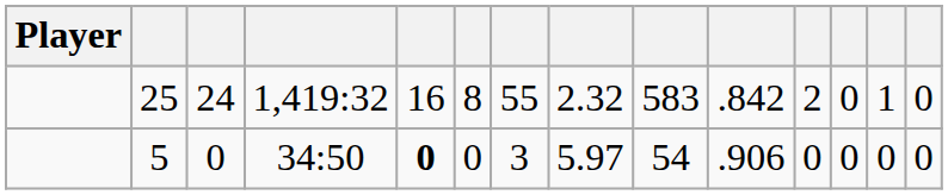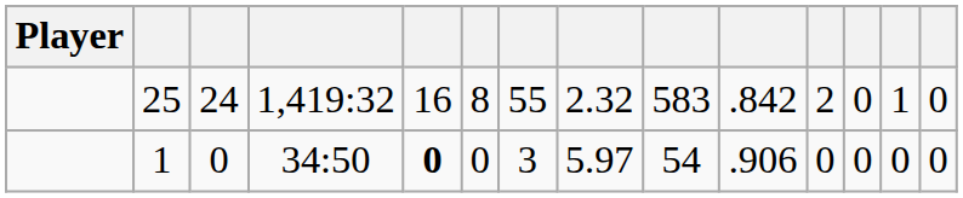row 3 | column 2: 5 -> 1
